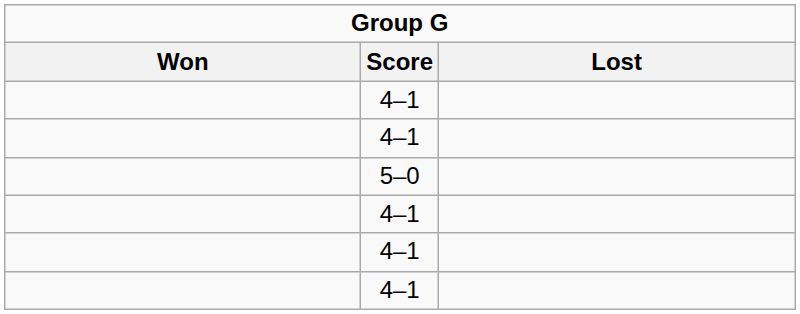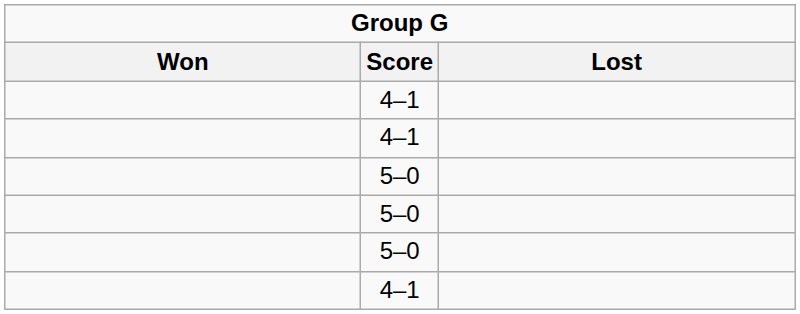row 6 | Score: 4–1 -> 5–0
row 7 | Score: 4–1 -> 5–0
